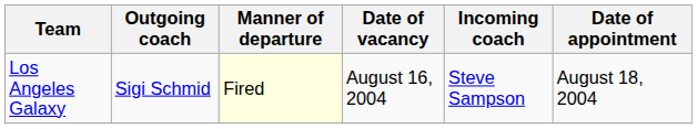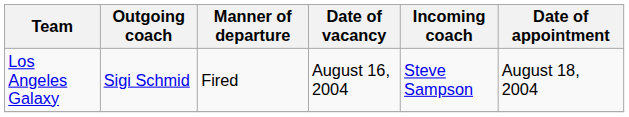Los Angeles Galaxy | Manner of departure: lightyellow background -> no background
